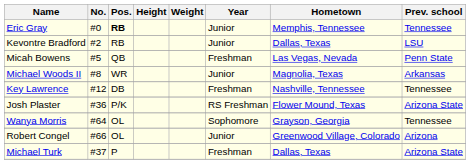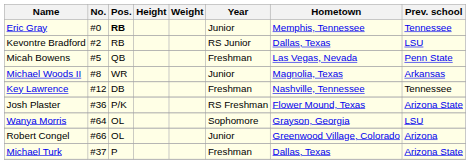Kevontre Bradford | Year: Junior -> RS Junior
Wanya Morris | Prev. school: Tennessee -> LSU
